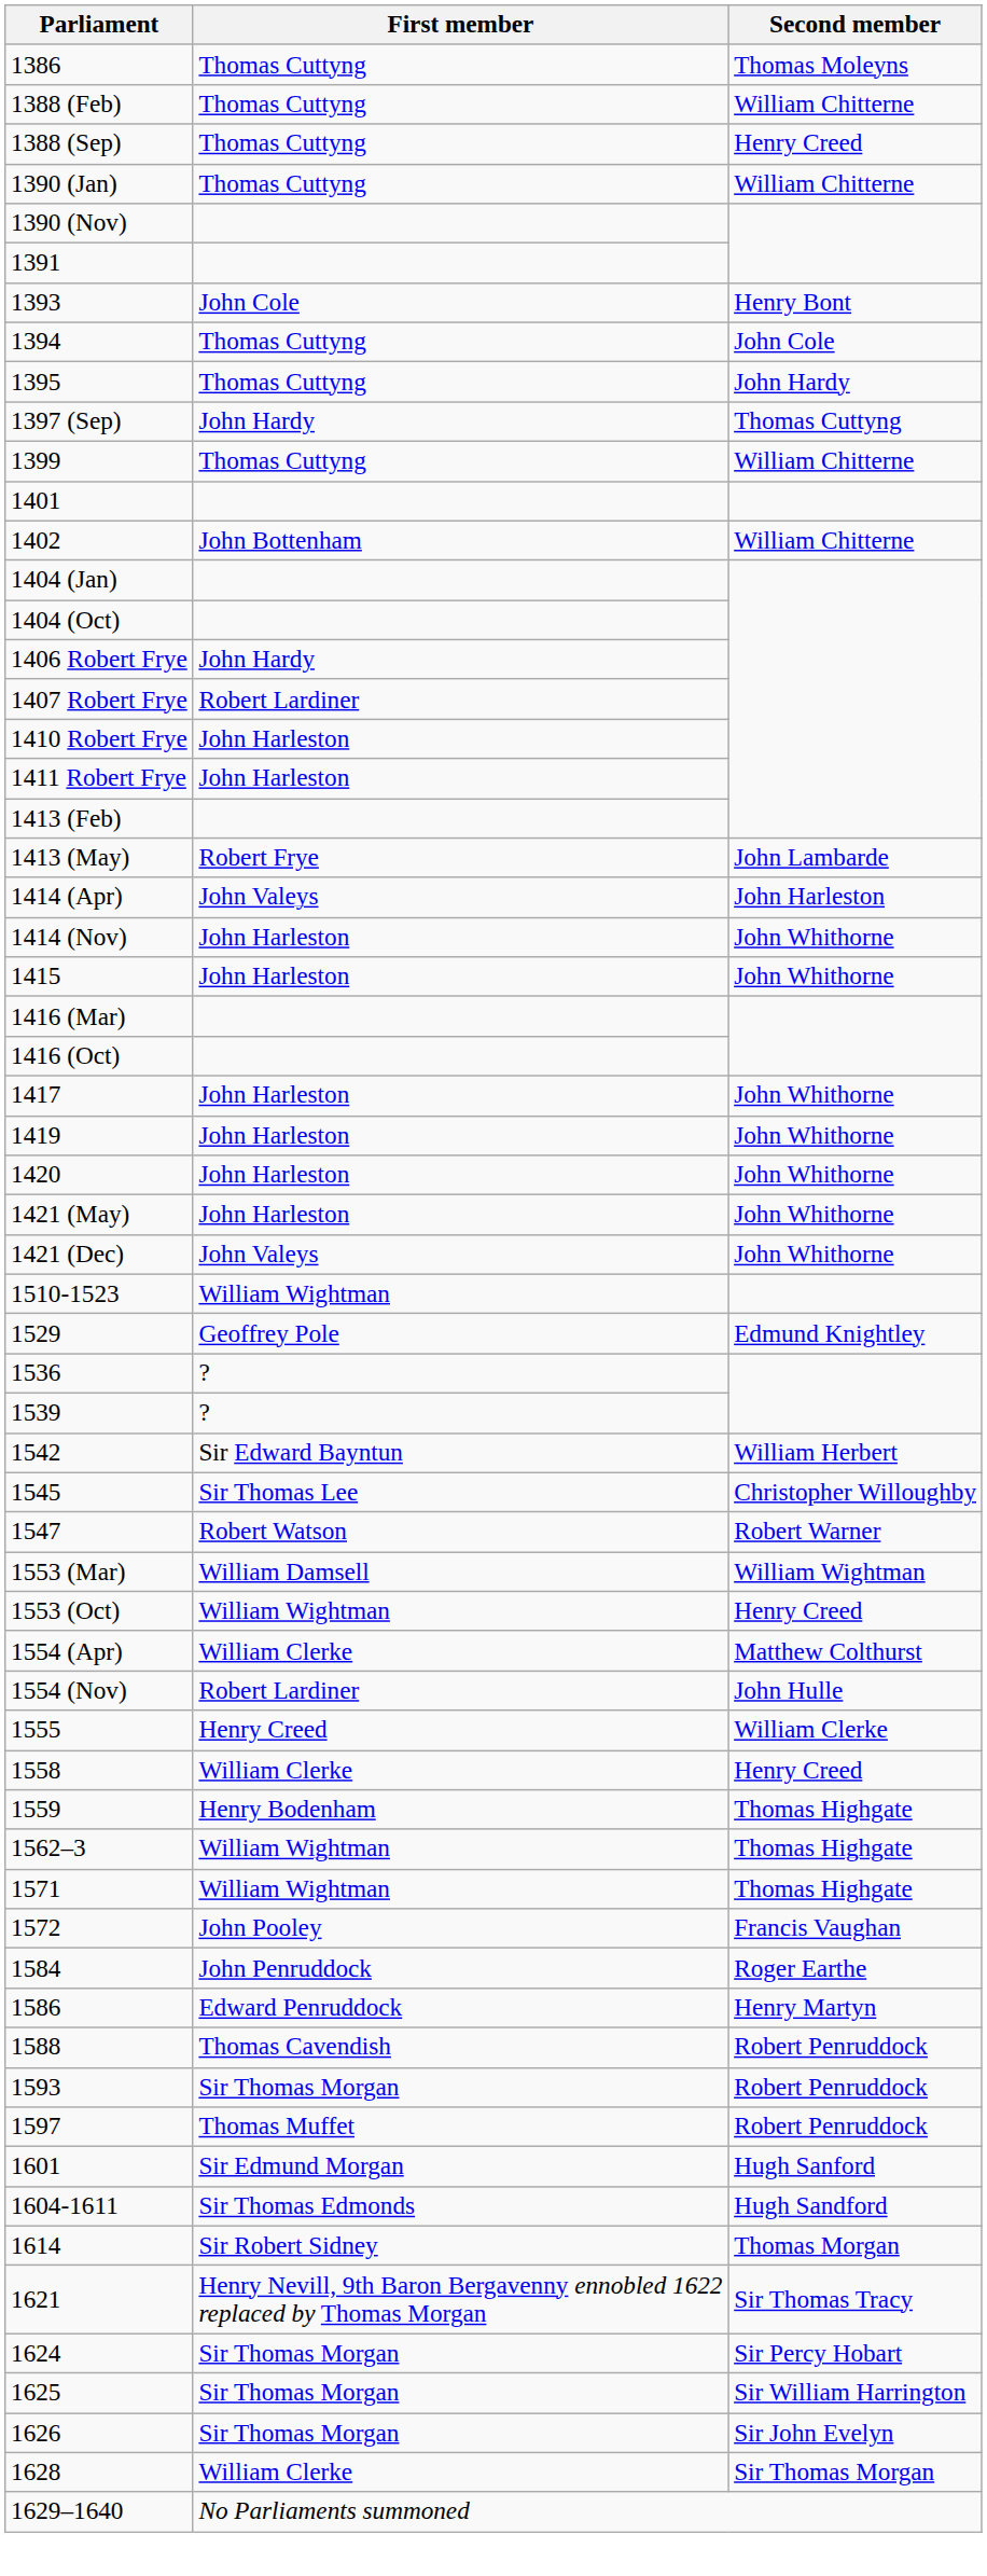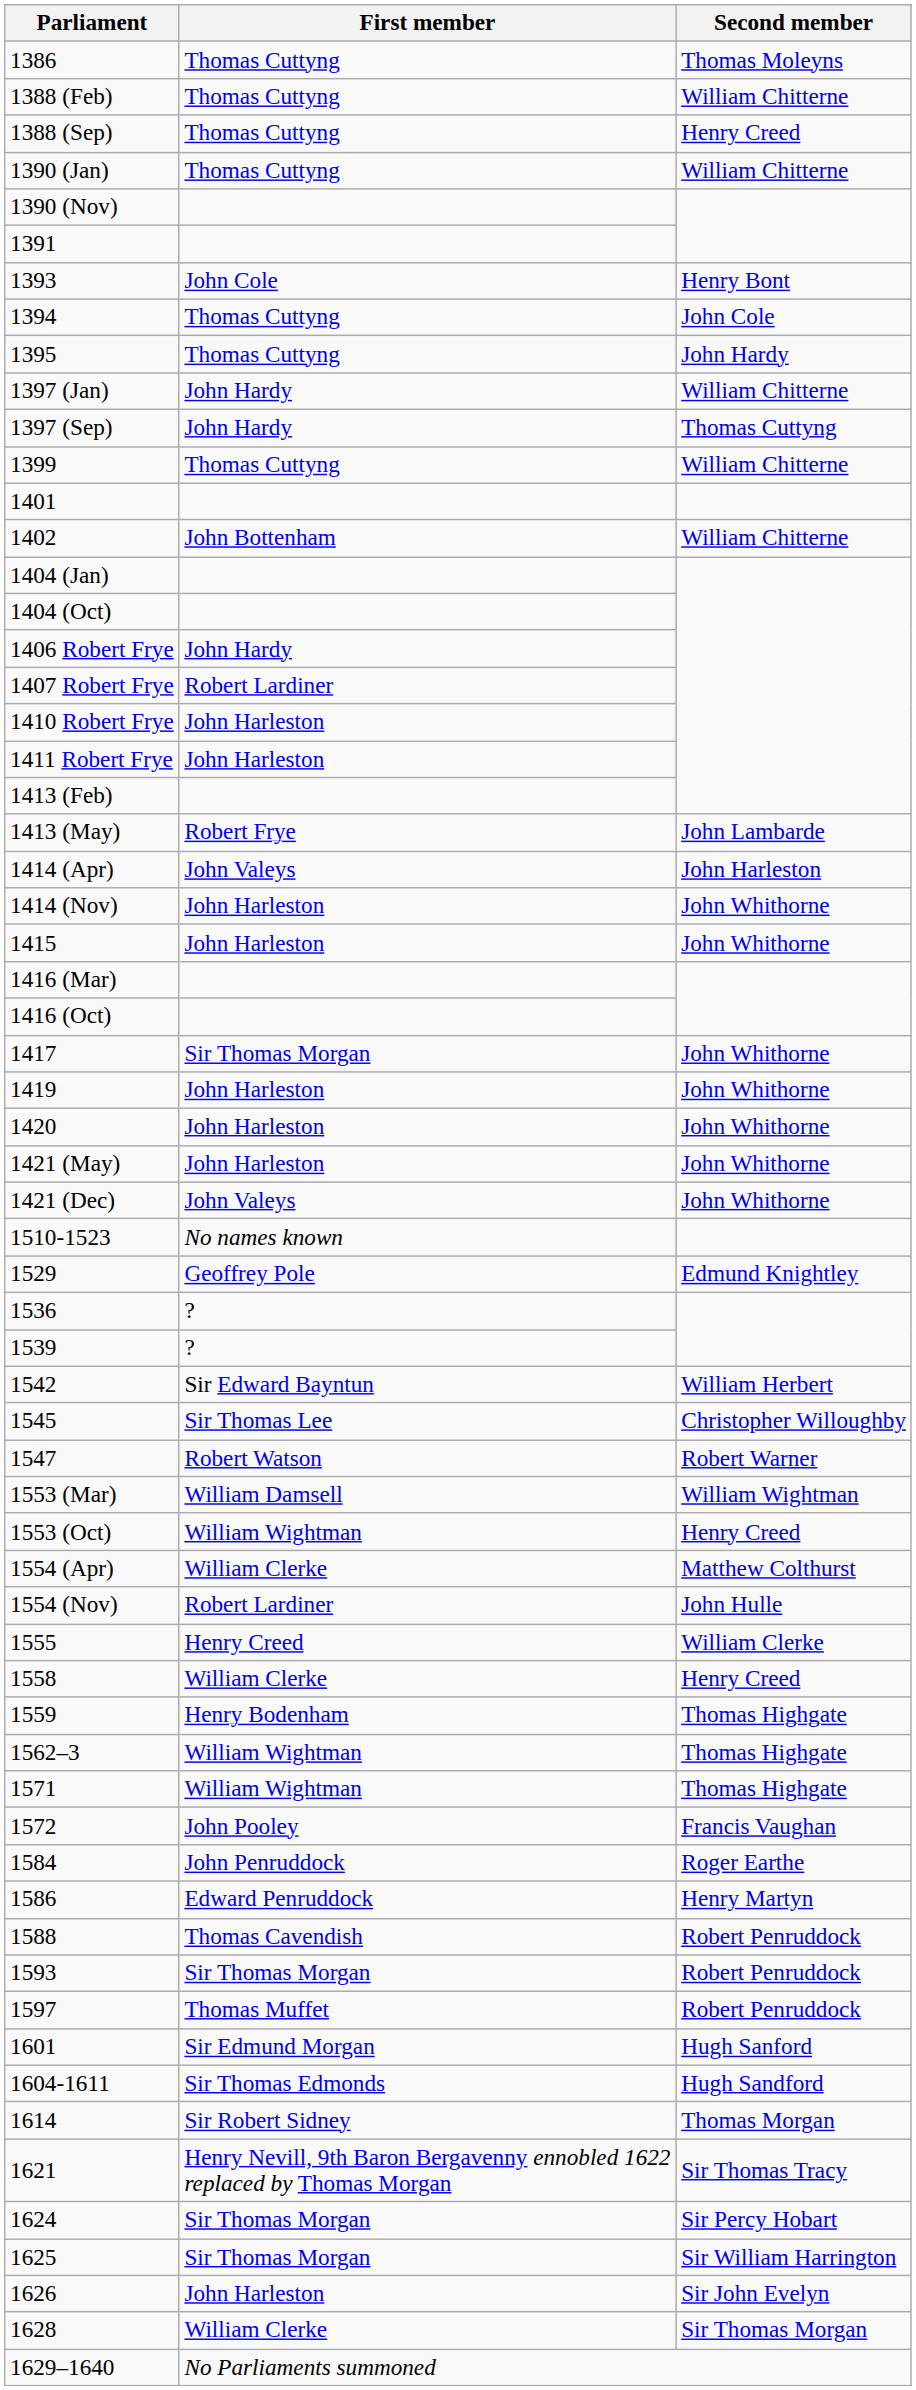+ row: 1397 (Jan) | John Hardy | William Chitterne
1417 | First member: John Harleston -> Sir Thomas Morgan
1510-1523 | First member: William Wightman -> No names known
1626 | First member: Sir Thomas Morgan -> John Harleston
